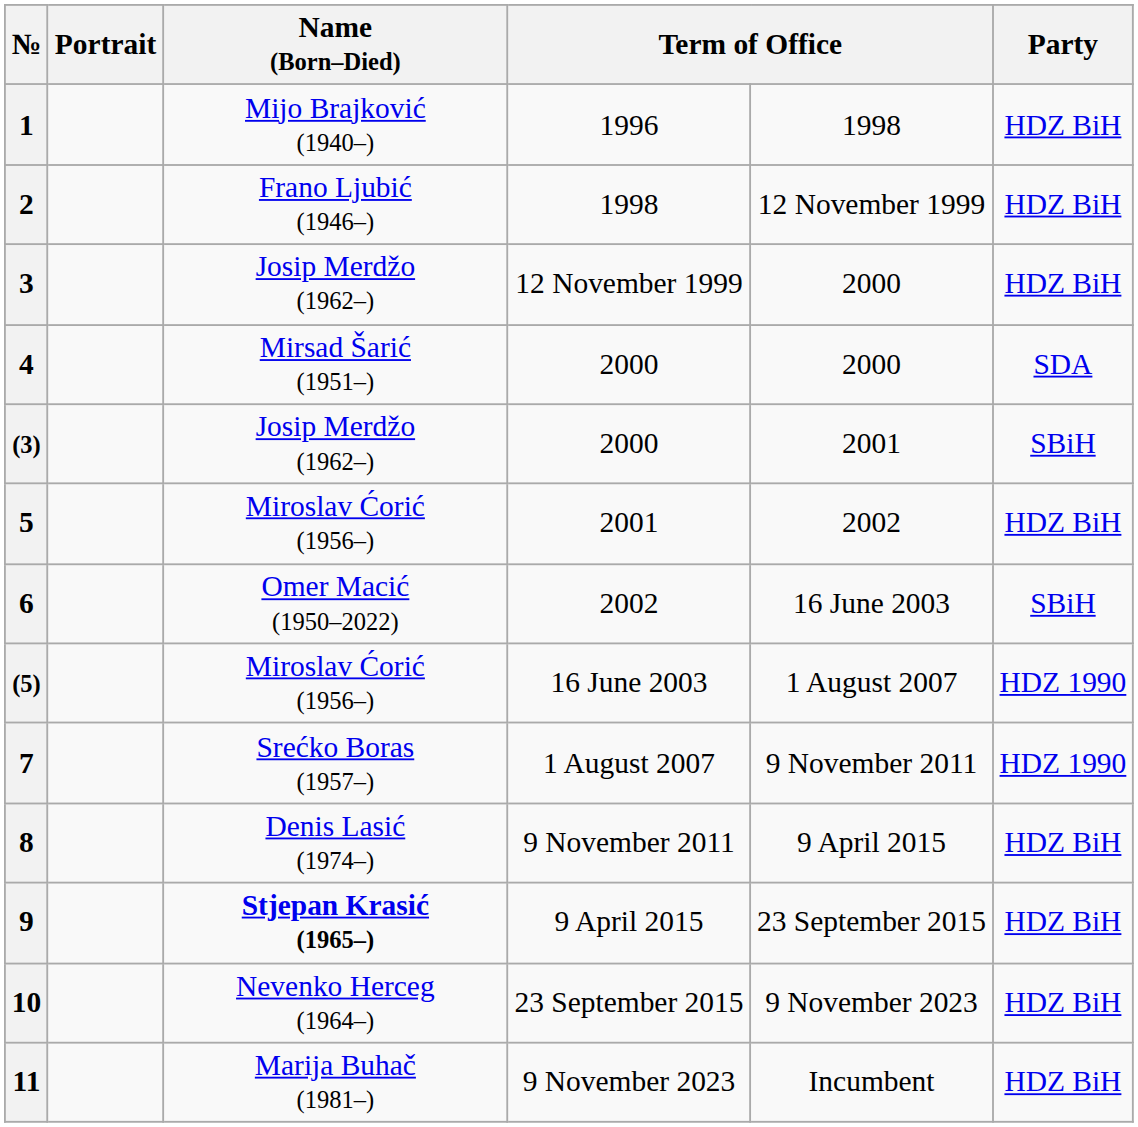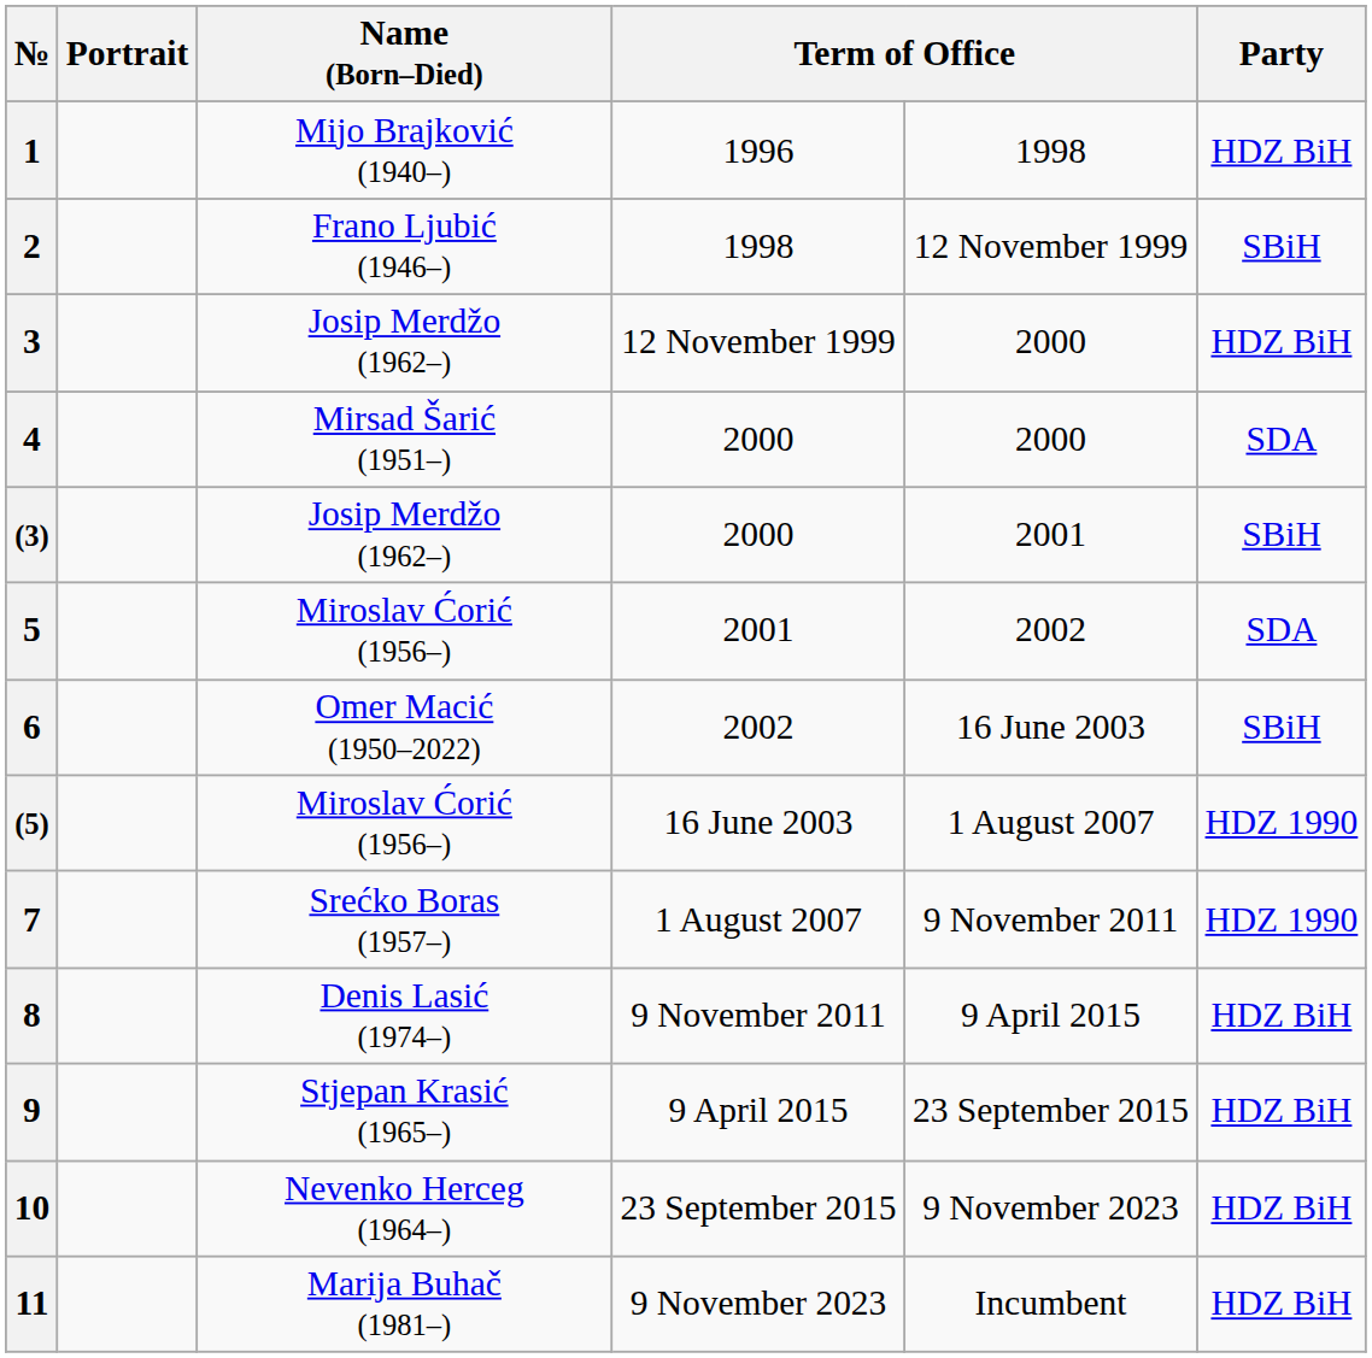2 | Party: HDZ BiH -> SBiH
5 | Party: HDZ BiH -> SDA
9 | Name (Born–Died): bold -> normal
